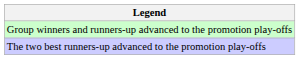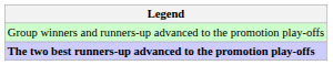row 3 | column 1: normal -> bold
